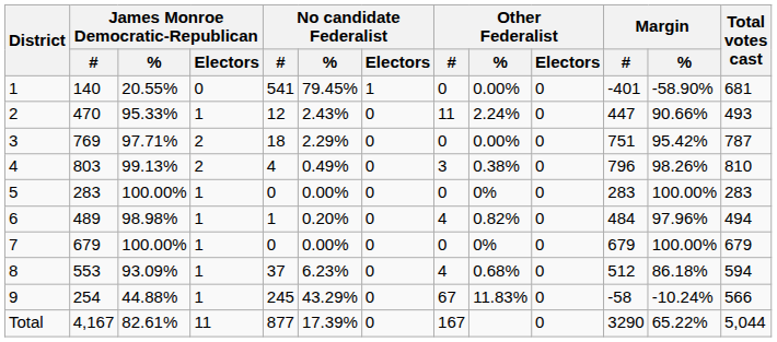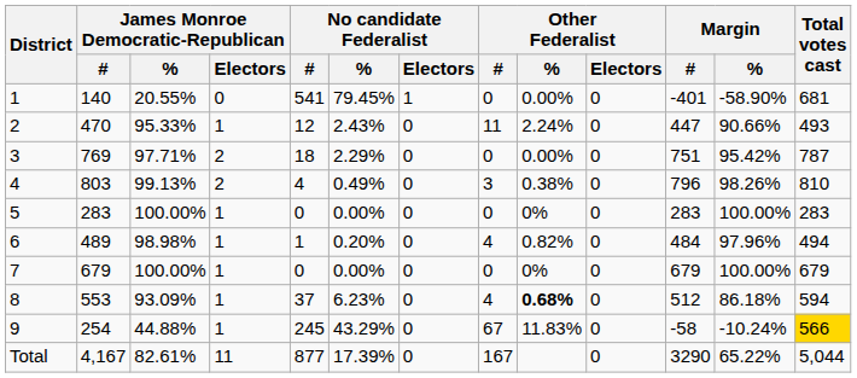8 | Other Federalist / %: normal -> bold
9 | Total votes cast: no background -> gold background
